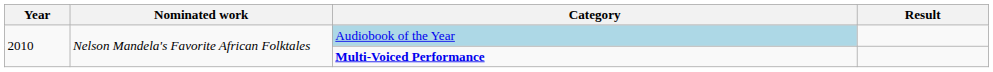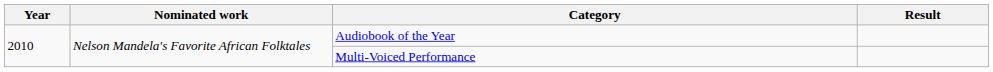Audiobook of the Year | Category: lightblue background -> no background
Multi-Voiced Performance | Category: bold -> normal
